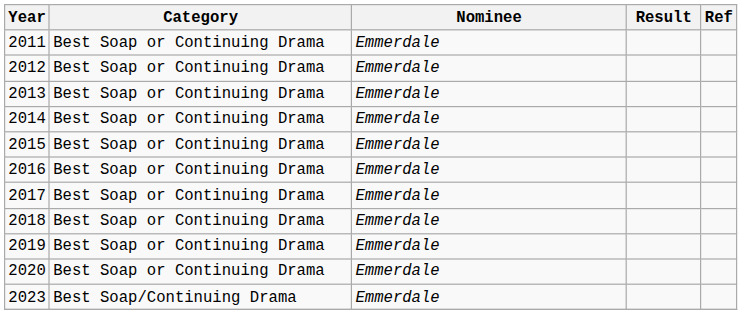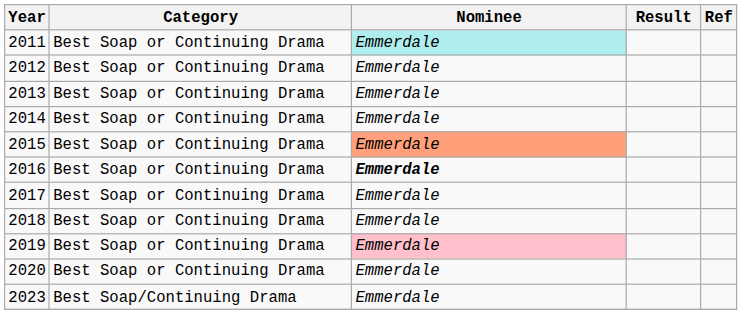2011 | Nominee: no background -> paleturquoise background
2015 | Nominee: no background -> lightsalmon background
2016 | Nominee: normal -> bold
2019 | Nominee: no background -> pink background
